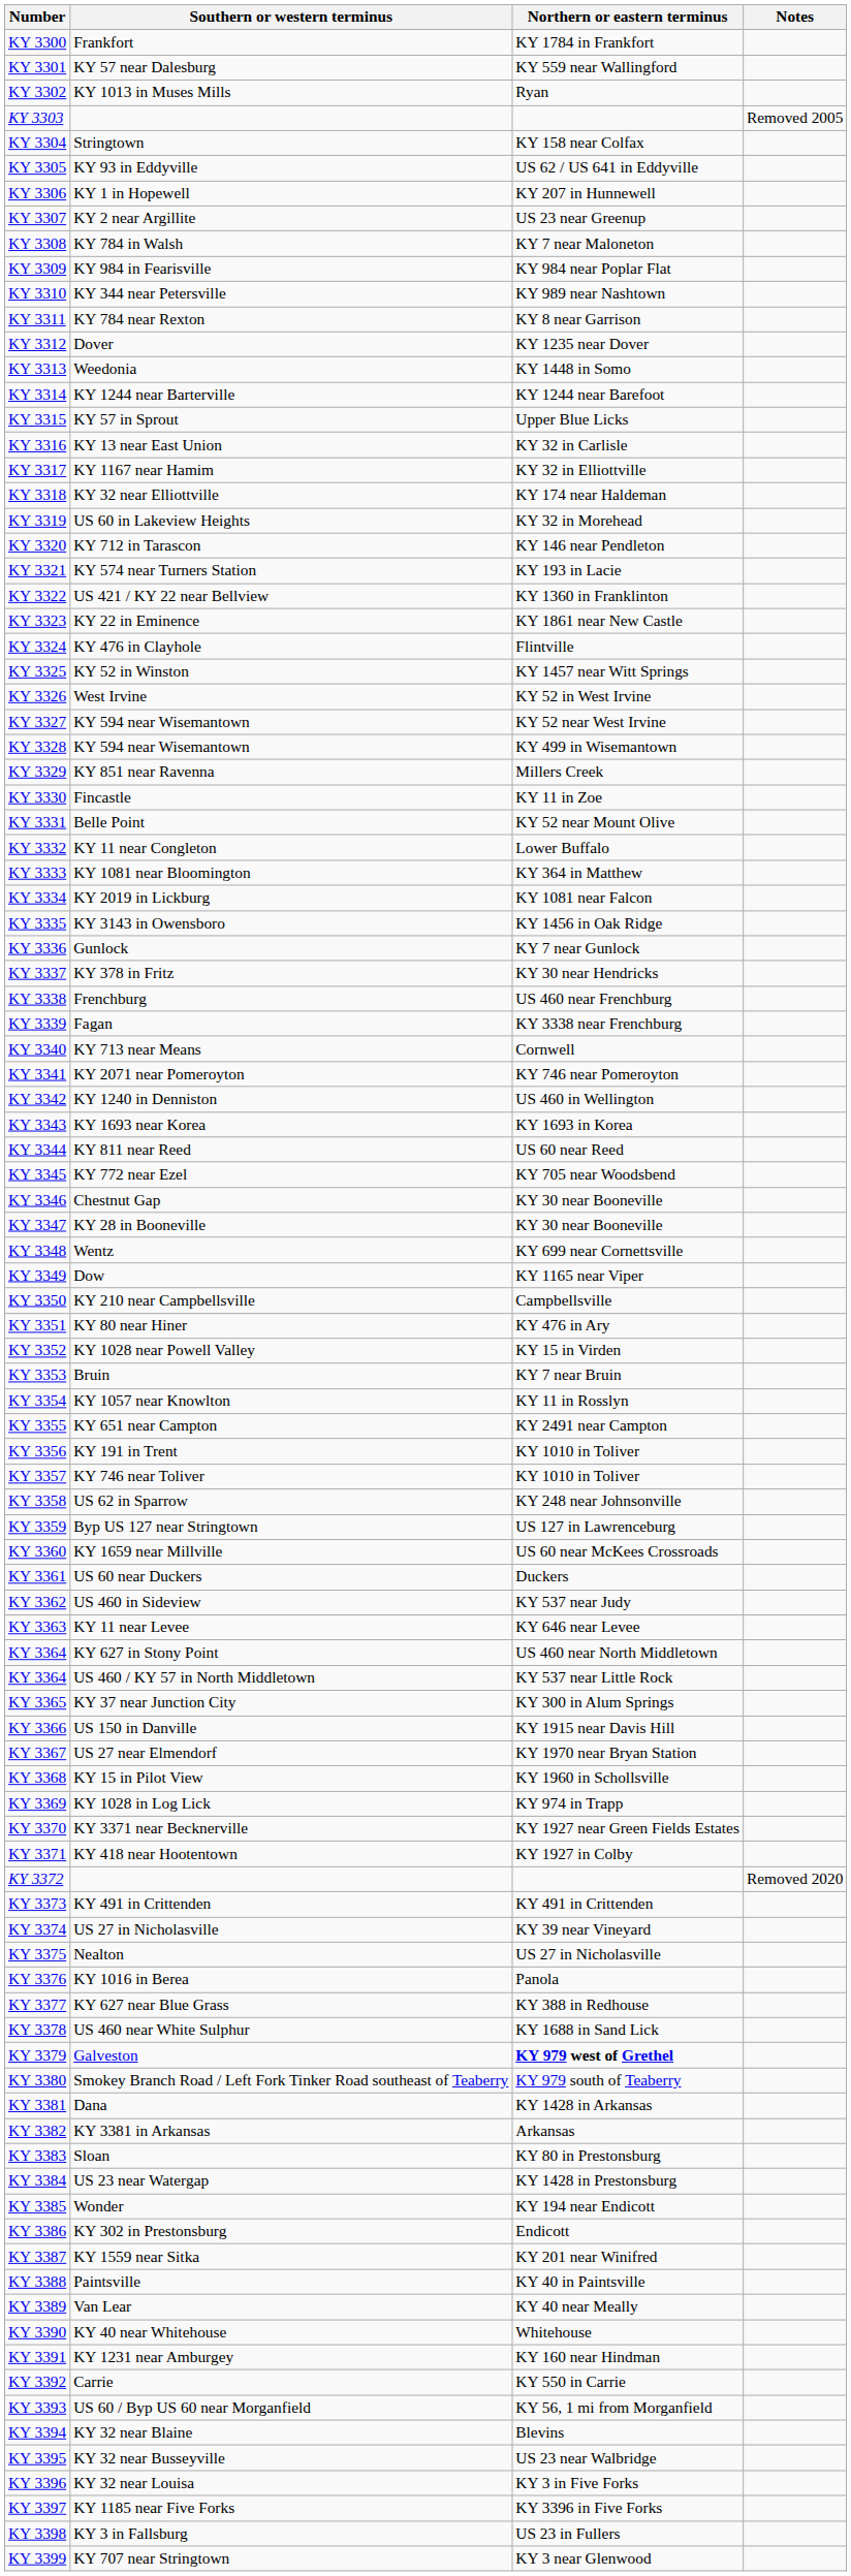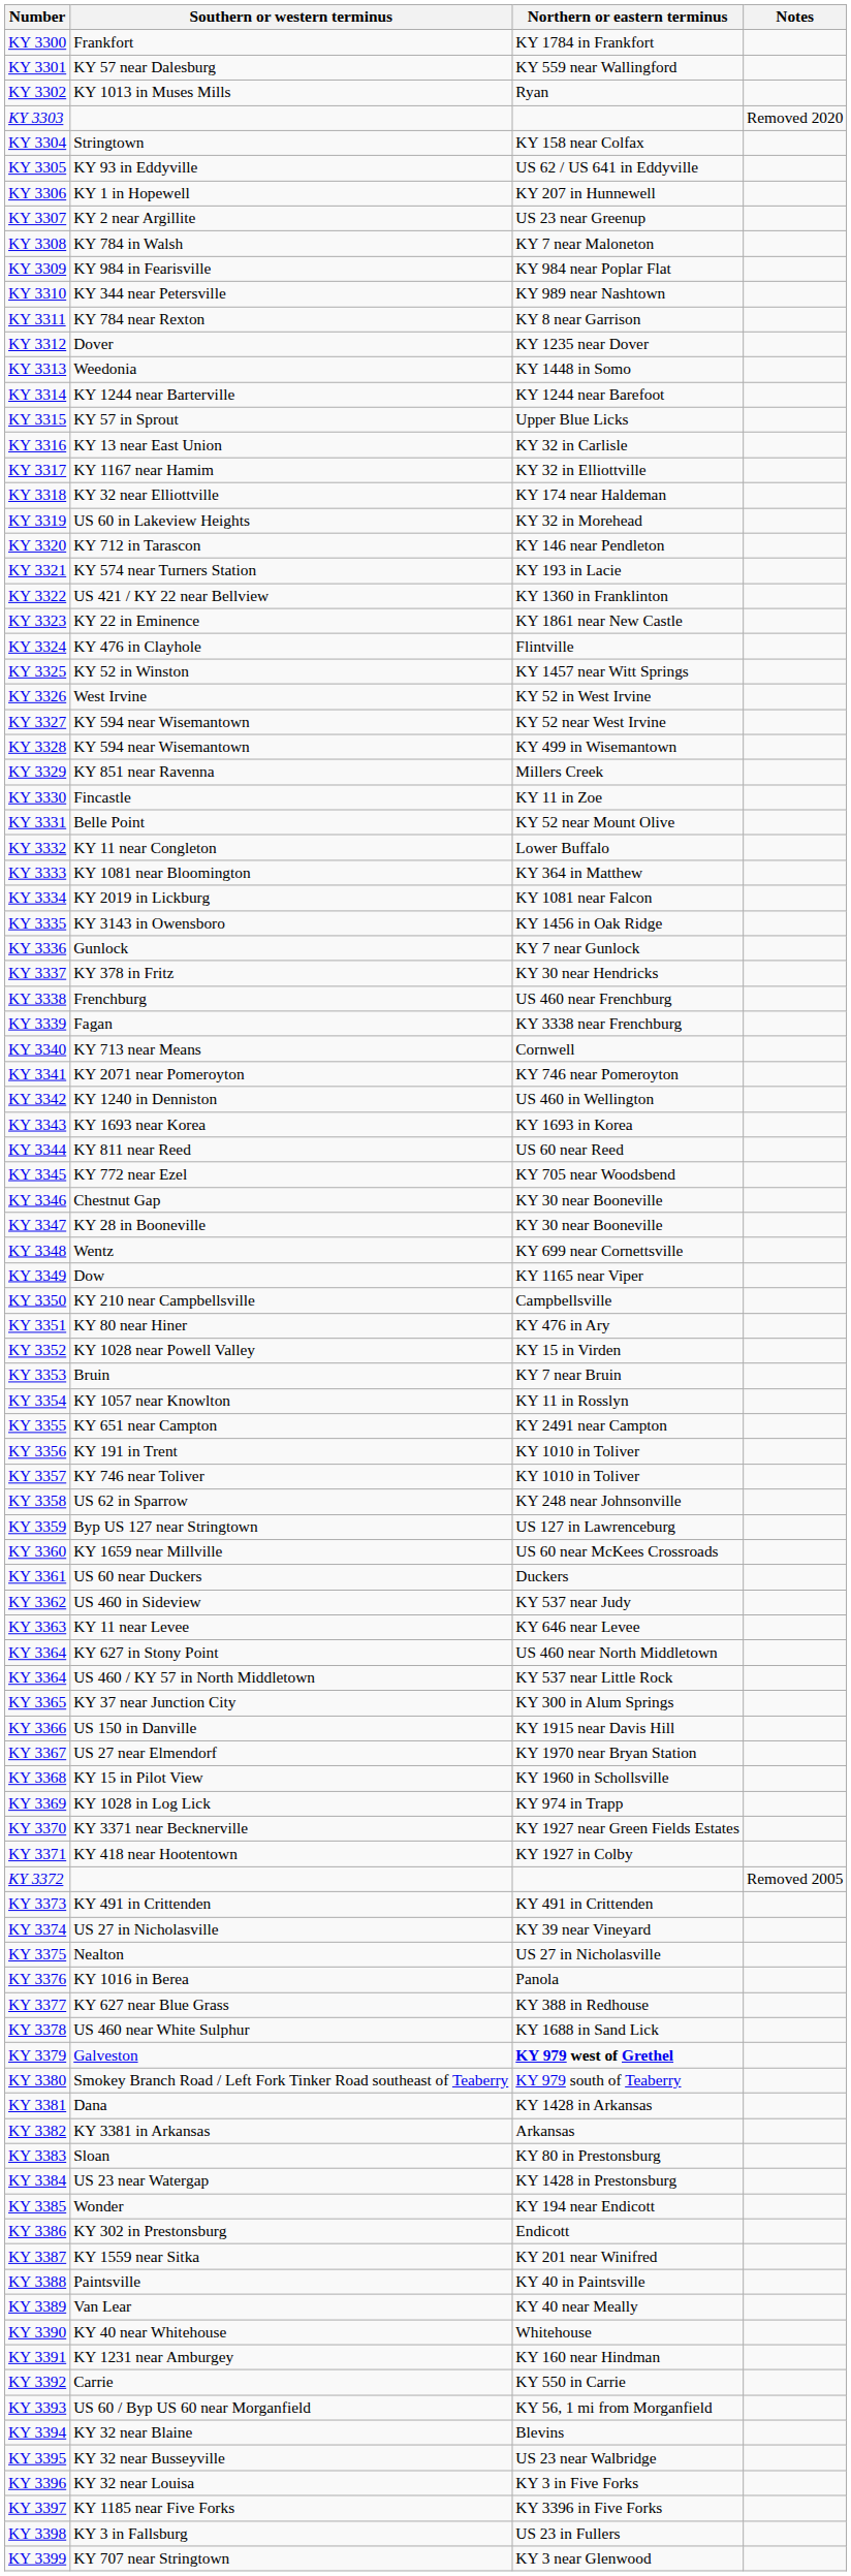KY 3303 | Notes: Removed 2005 -> Removed 2020
KY 3372 | Notes: Removed 2020 -> Removed 2005
